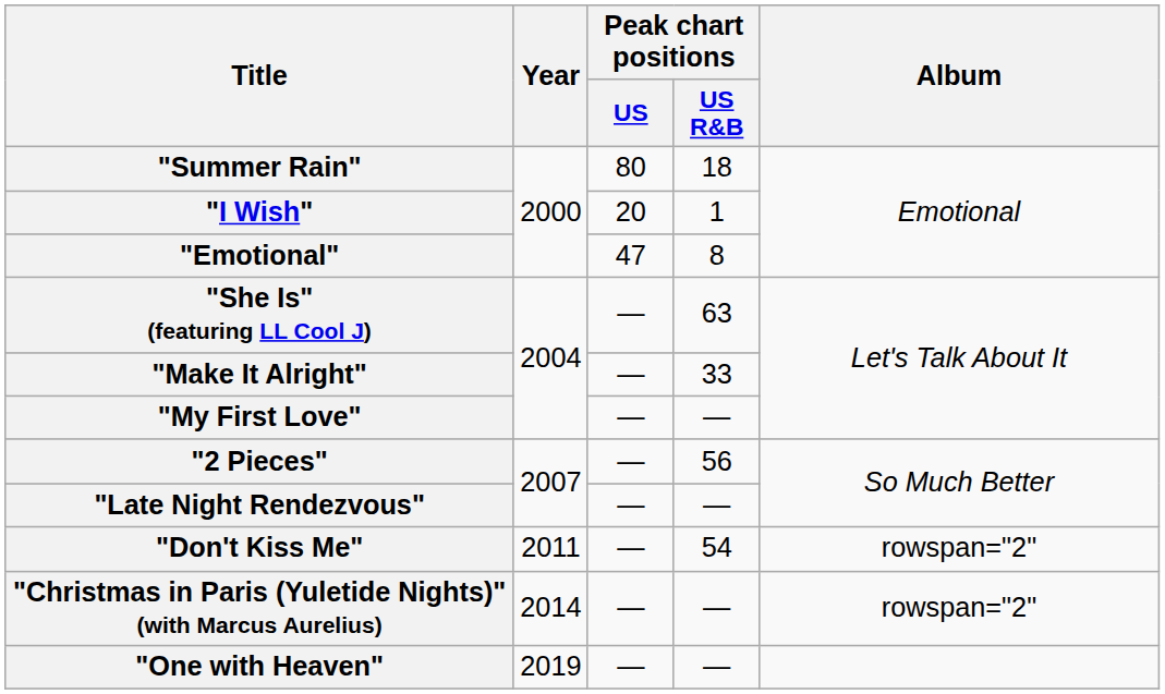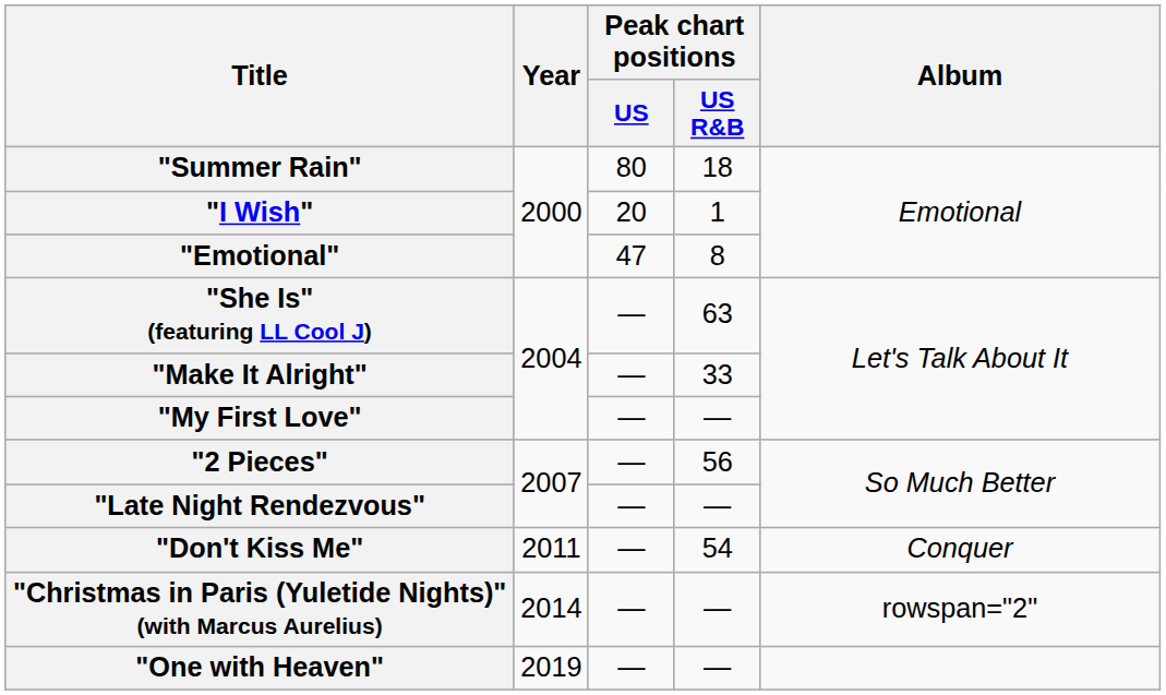"Don't Kiss Me" | Album: rowspan="2" -> Conquer
